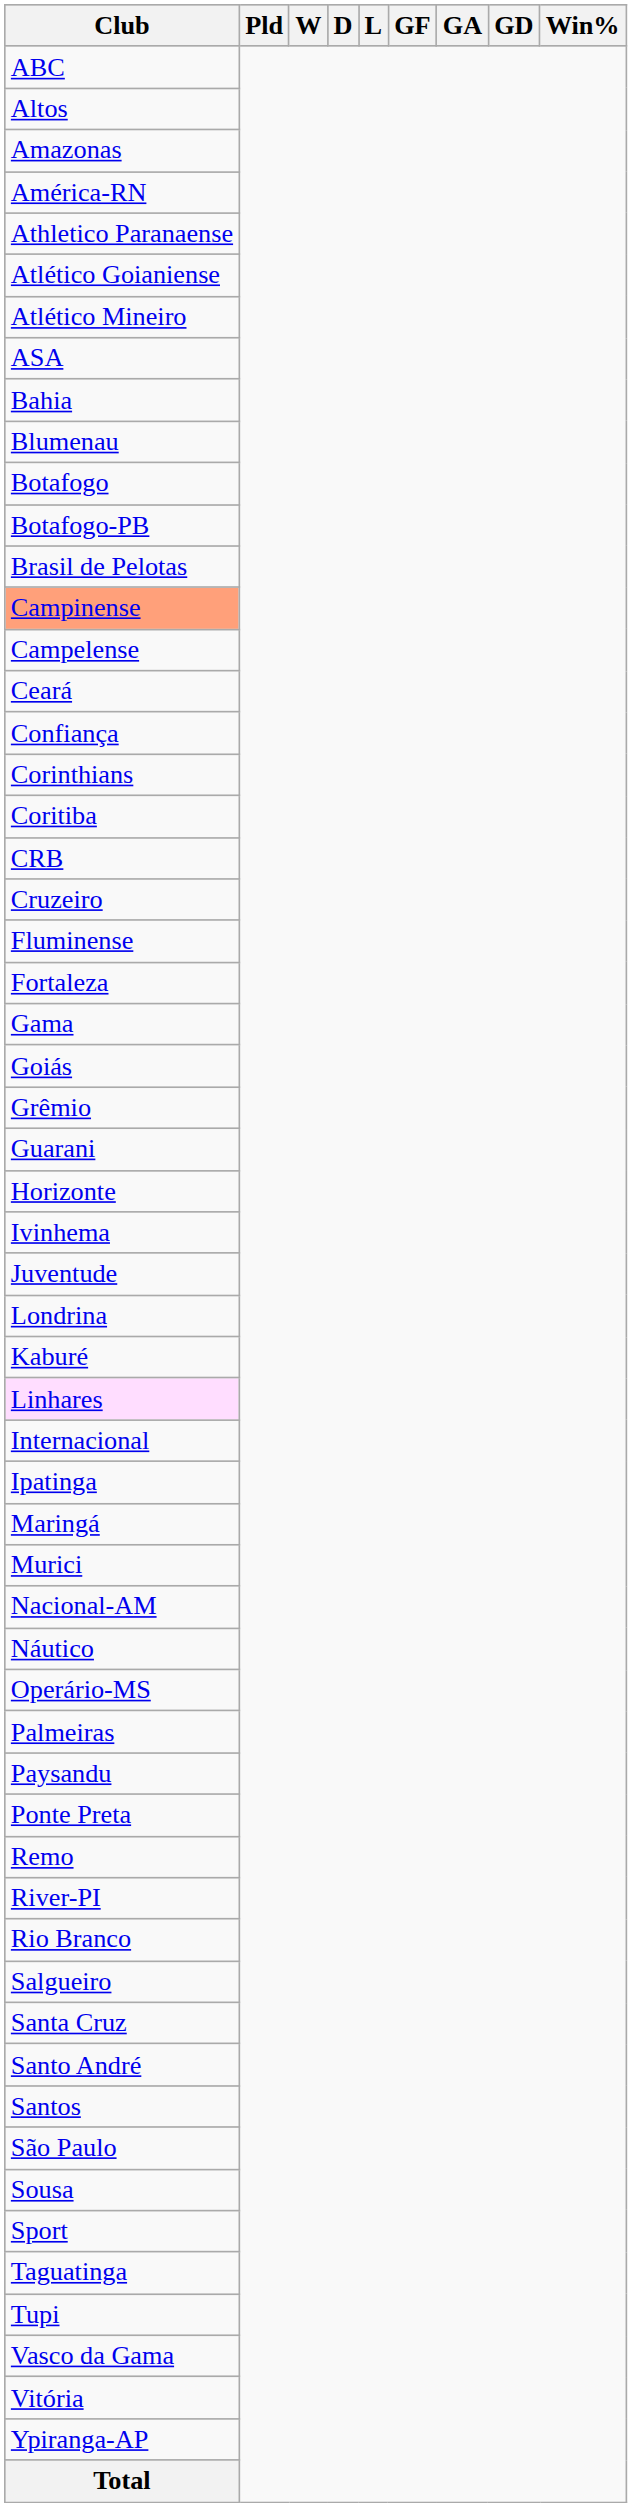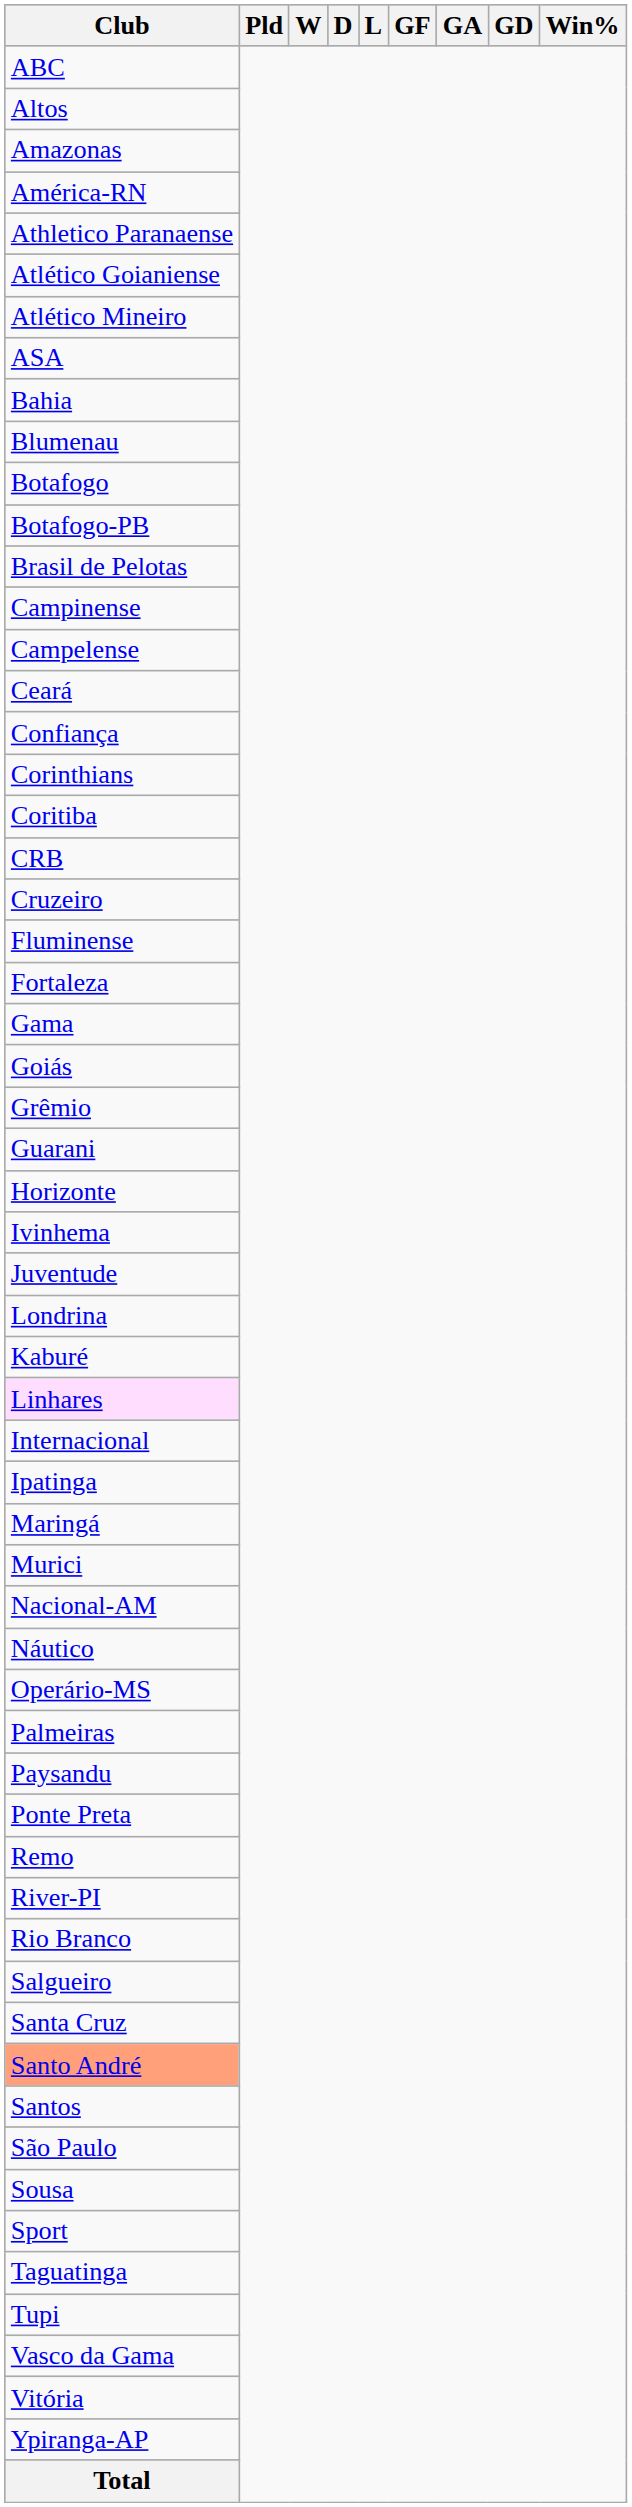Campinense | Club: lightsalmon background -> no background
Santo André | Club: no background -> lightsalmon background
